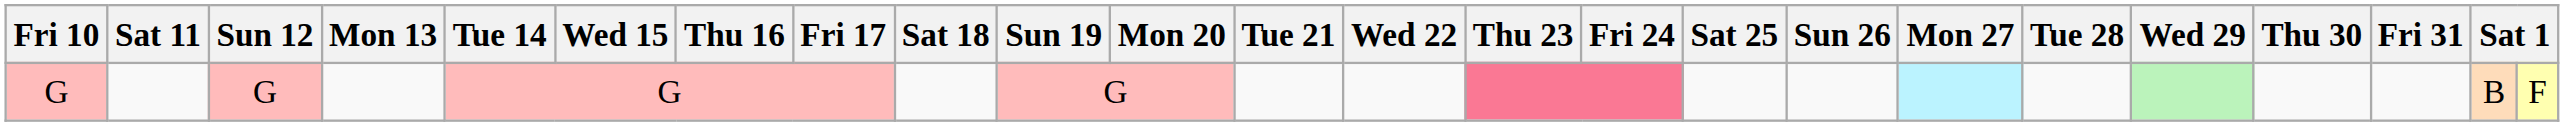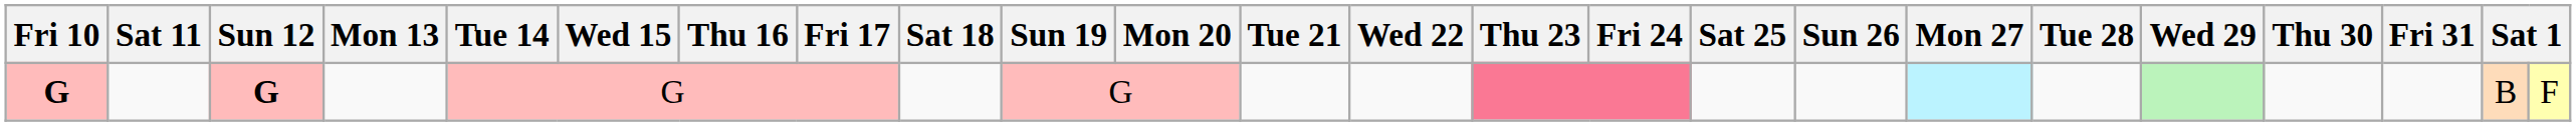row 2 | Fri 10: normal -> bold
row 2 | Sun 12: normal -> bold
